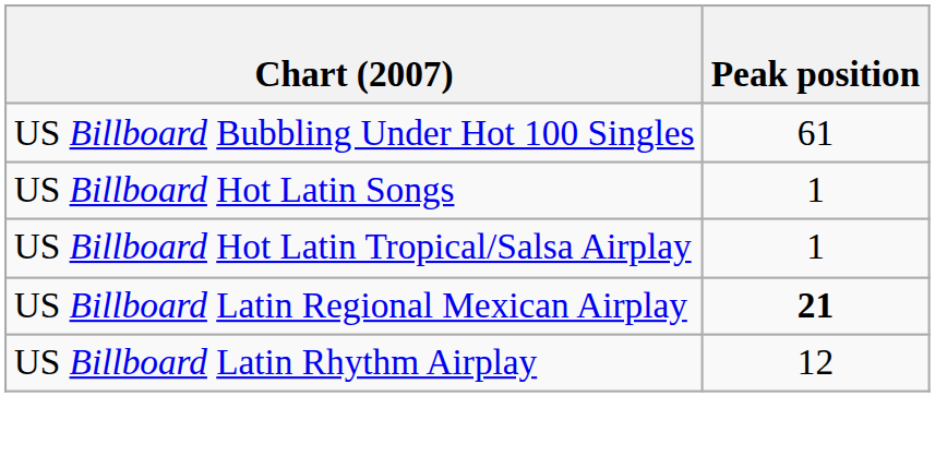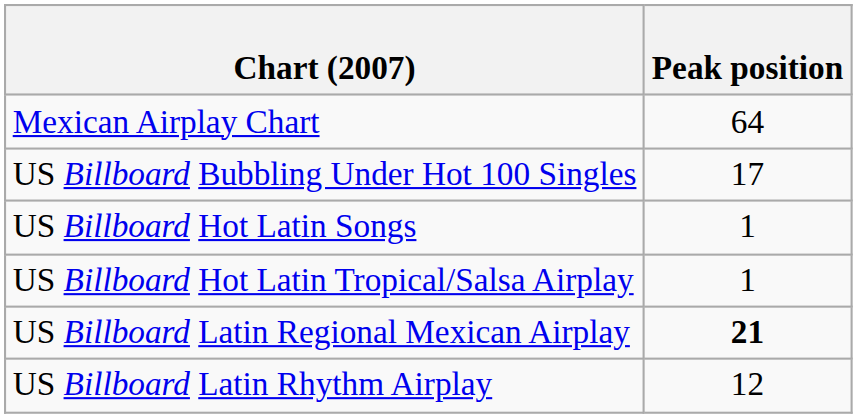+ row: Mexican Airplay Chart | 64
US Billboard Bubbling Under Hot 100 Singles | Peak position: 61 -> 17
